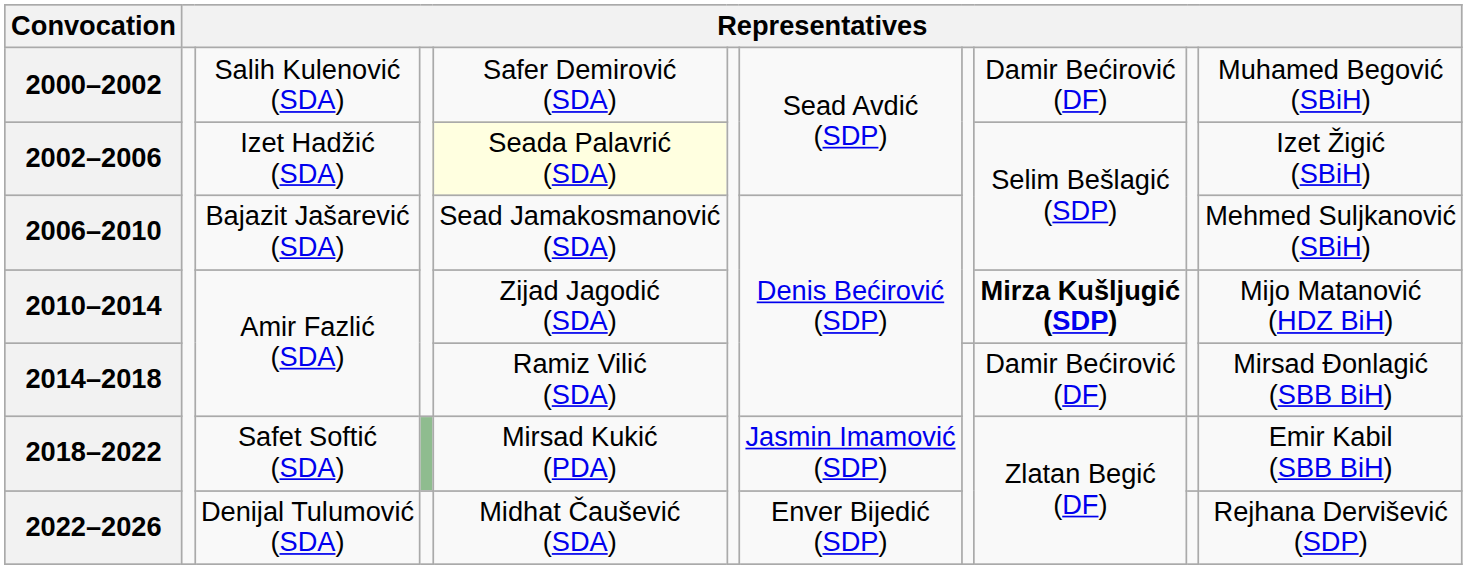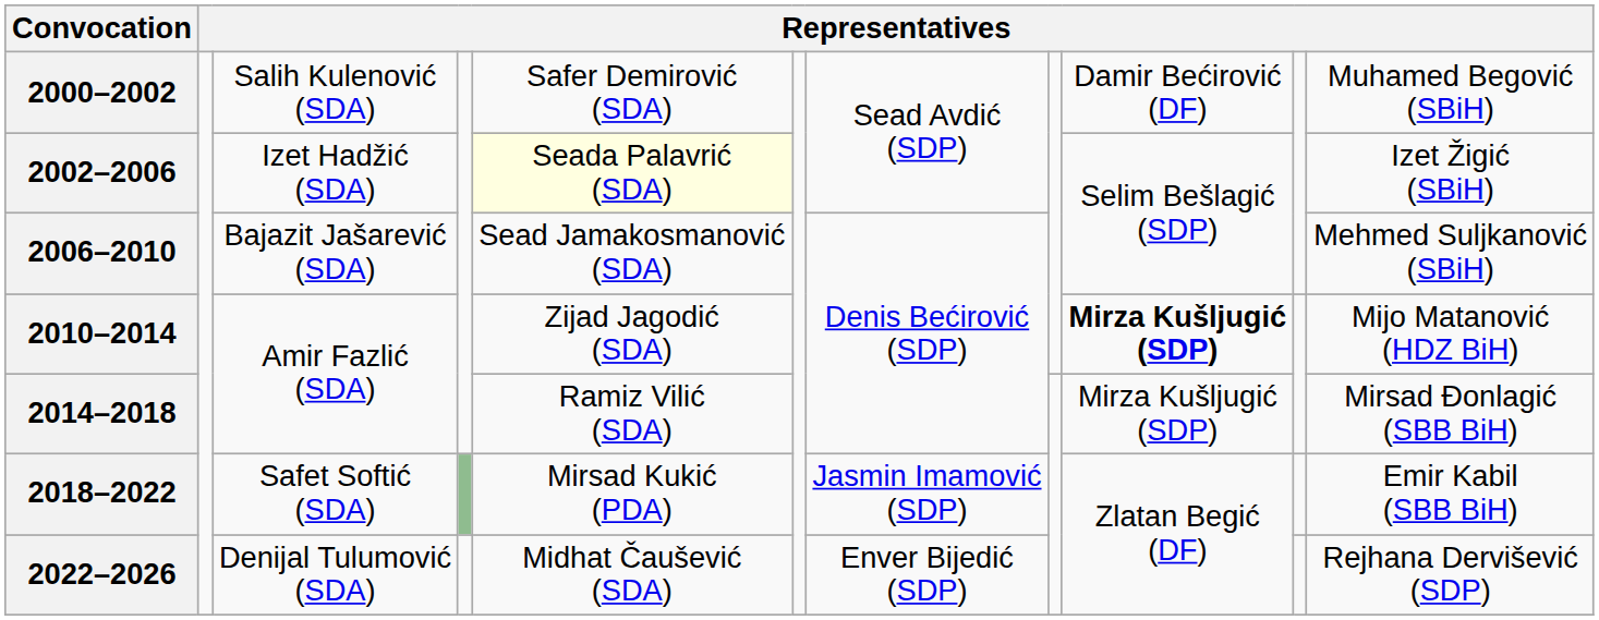2014–2018 | column 9: Damir Bećirović (DF) -> Mirza Kušljugić (SDP)
